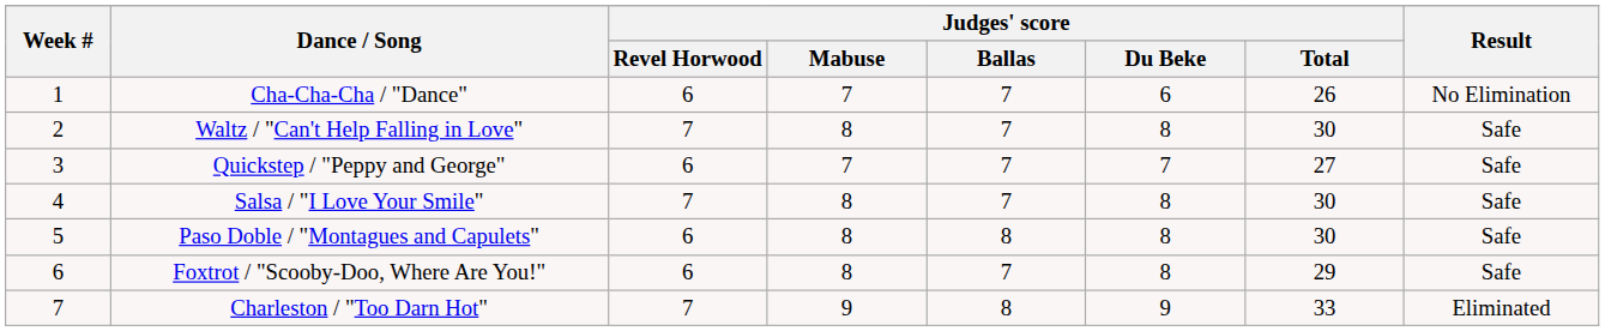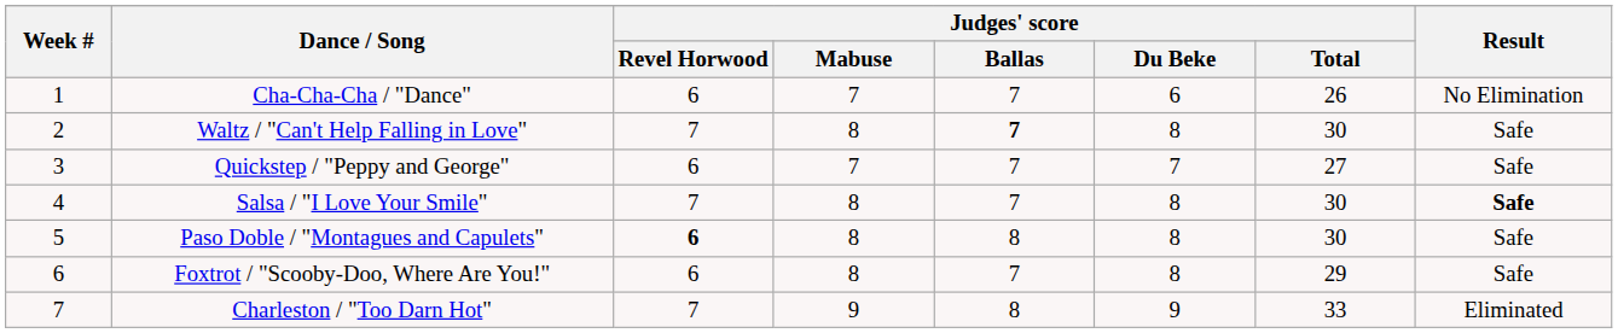Waltz / "Can't Help Falling in Love" | Judges' score / Ballas: normal -> bold
Salsa / "I Love Your Smile" | Result: normal -> bold
Paso Doble / "Montagues and Capulets" | Judges' score / Revel Horwood: normal -> bold
